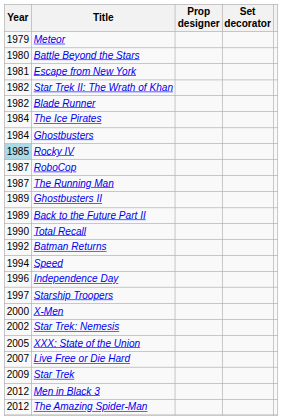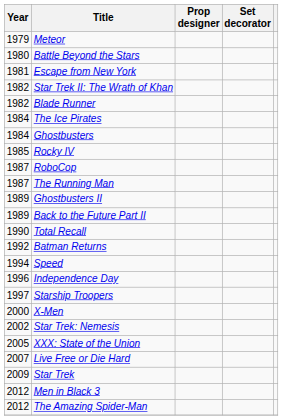Rocky IV | Year: lightblue background -> no background
